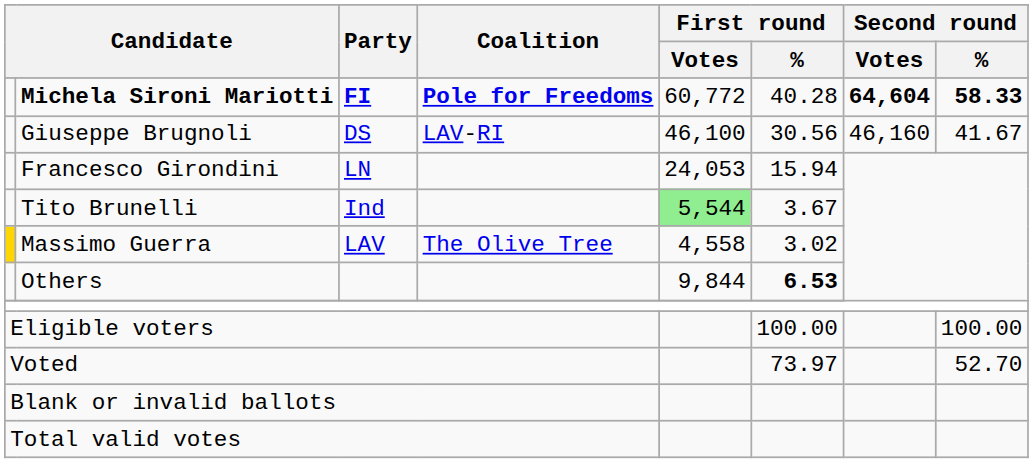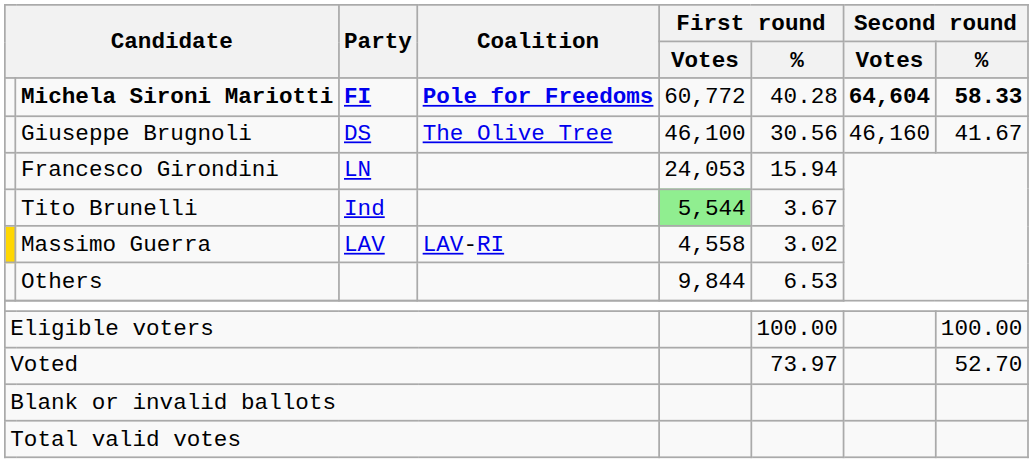Giuseppe Brugnoli | Coalition: LAV-RI -> The Olive Tree
Massimo Guerra | Coalition: The Olive Tree -> LAV-RI
Others | First round / %: bold -> normal
